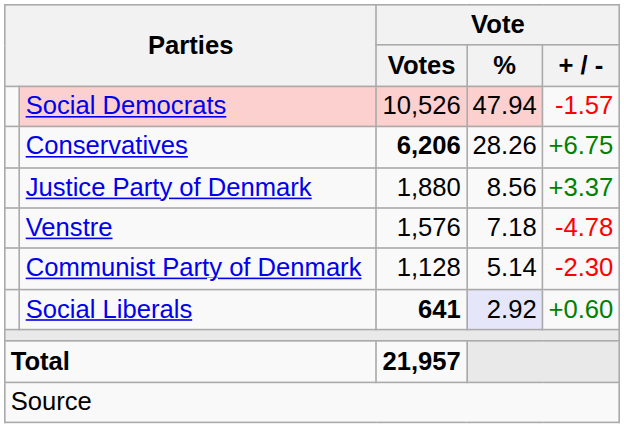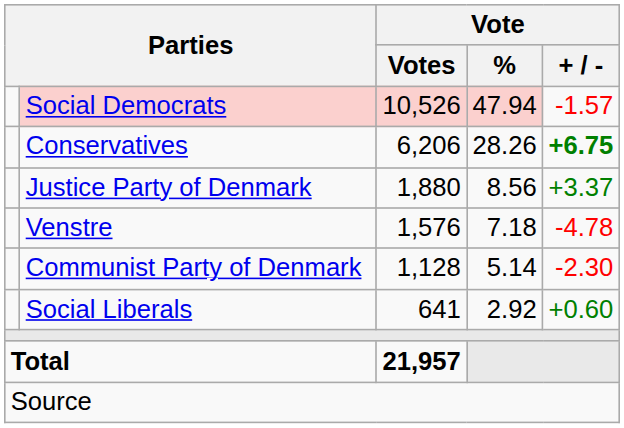Conservatives | Vote / Votes: bold -> normal
Conservatives | Vote / + / -: normal -> bold
Social Liberals | Vote / Votes: bold -> normal
Social Liberals | Vote / %: lavender background -> no background
